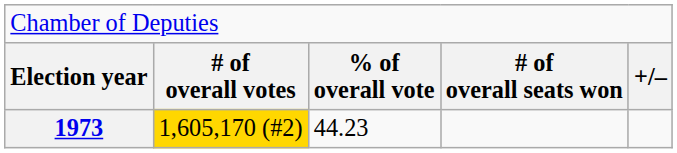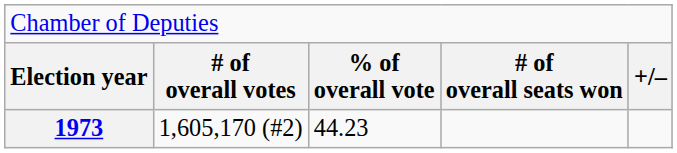1973 | column 2: gold background -> no background
